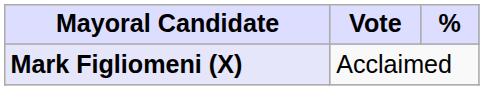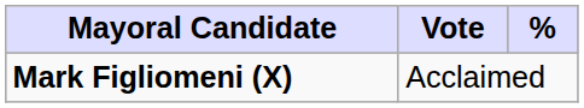Mark Figliomeni (X) | Mayoral Candidate: lavender background -> no background
